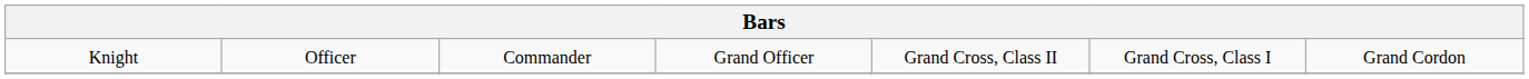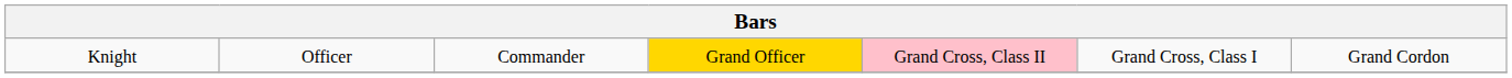Knight | column 4: no background -> gold background
Knight | column 5: no background -> pink background
